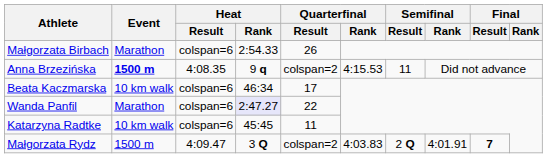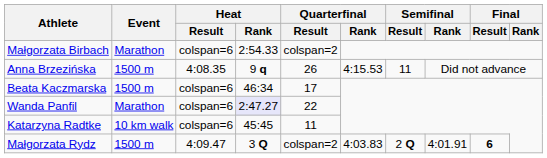Małgorzata Birbach | Quarterfinal / Result: 26 -> colspan=2
Anna Brzezińska | Event: bold -> normal
Anna Brzezińska | Quarterfinal / Result: colspan=2 -> 26
Beata Kaczmarska | Event: 10 km walk -> 1500 m
Małgorzata Rydz | Final / Result: 7 -> 6
